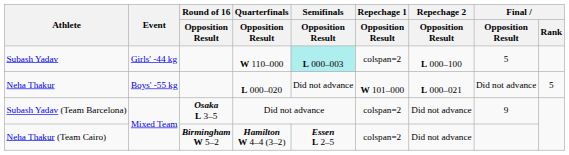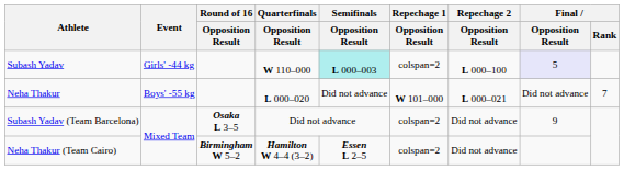Subash Yadav | Final / Opposition Result: no background -> lavender background
Neha Thakur | Final / Rank: 5 -> 7
